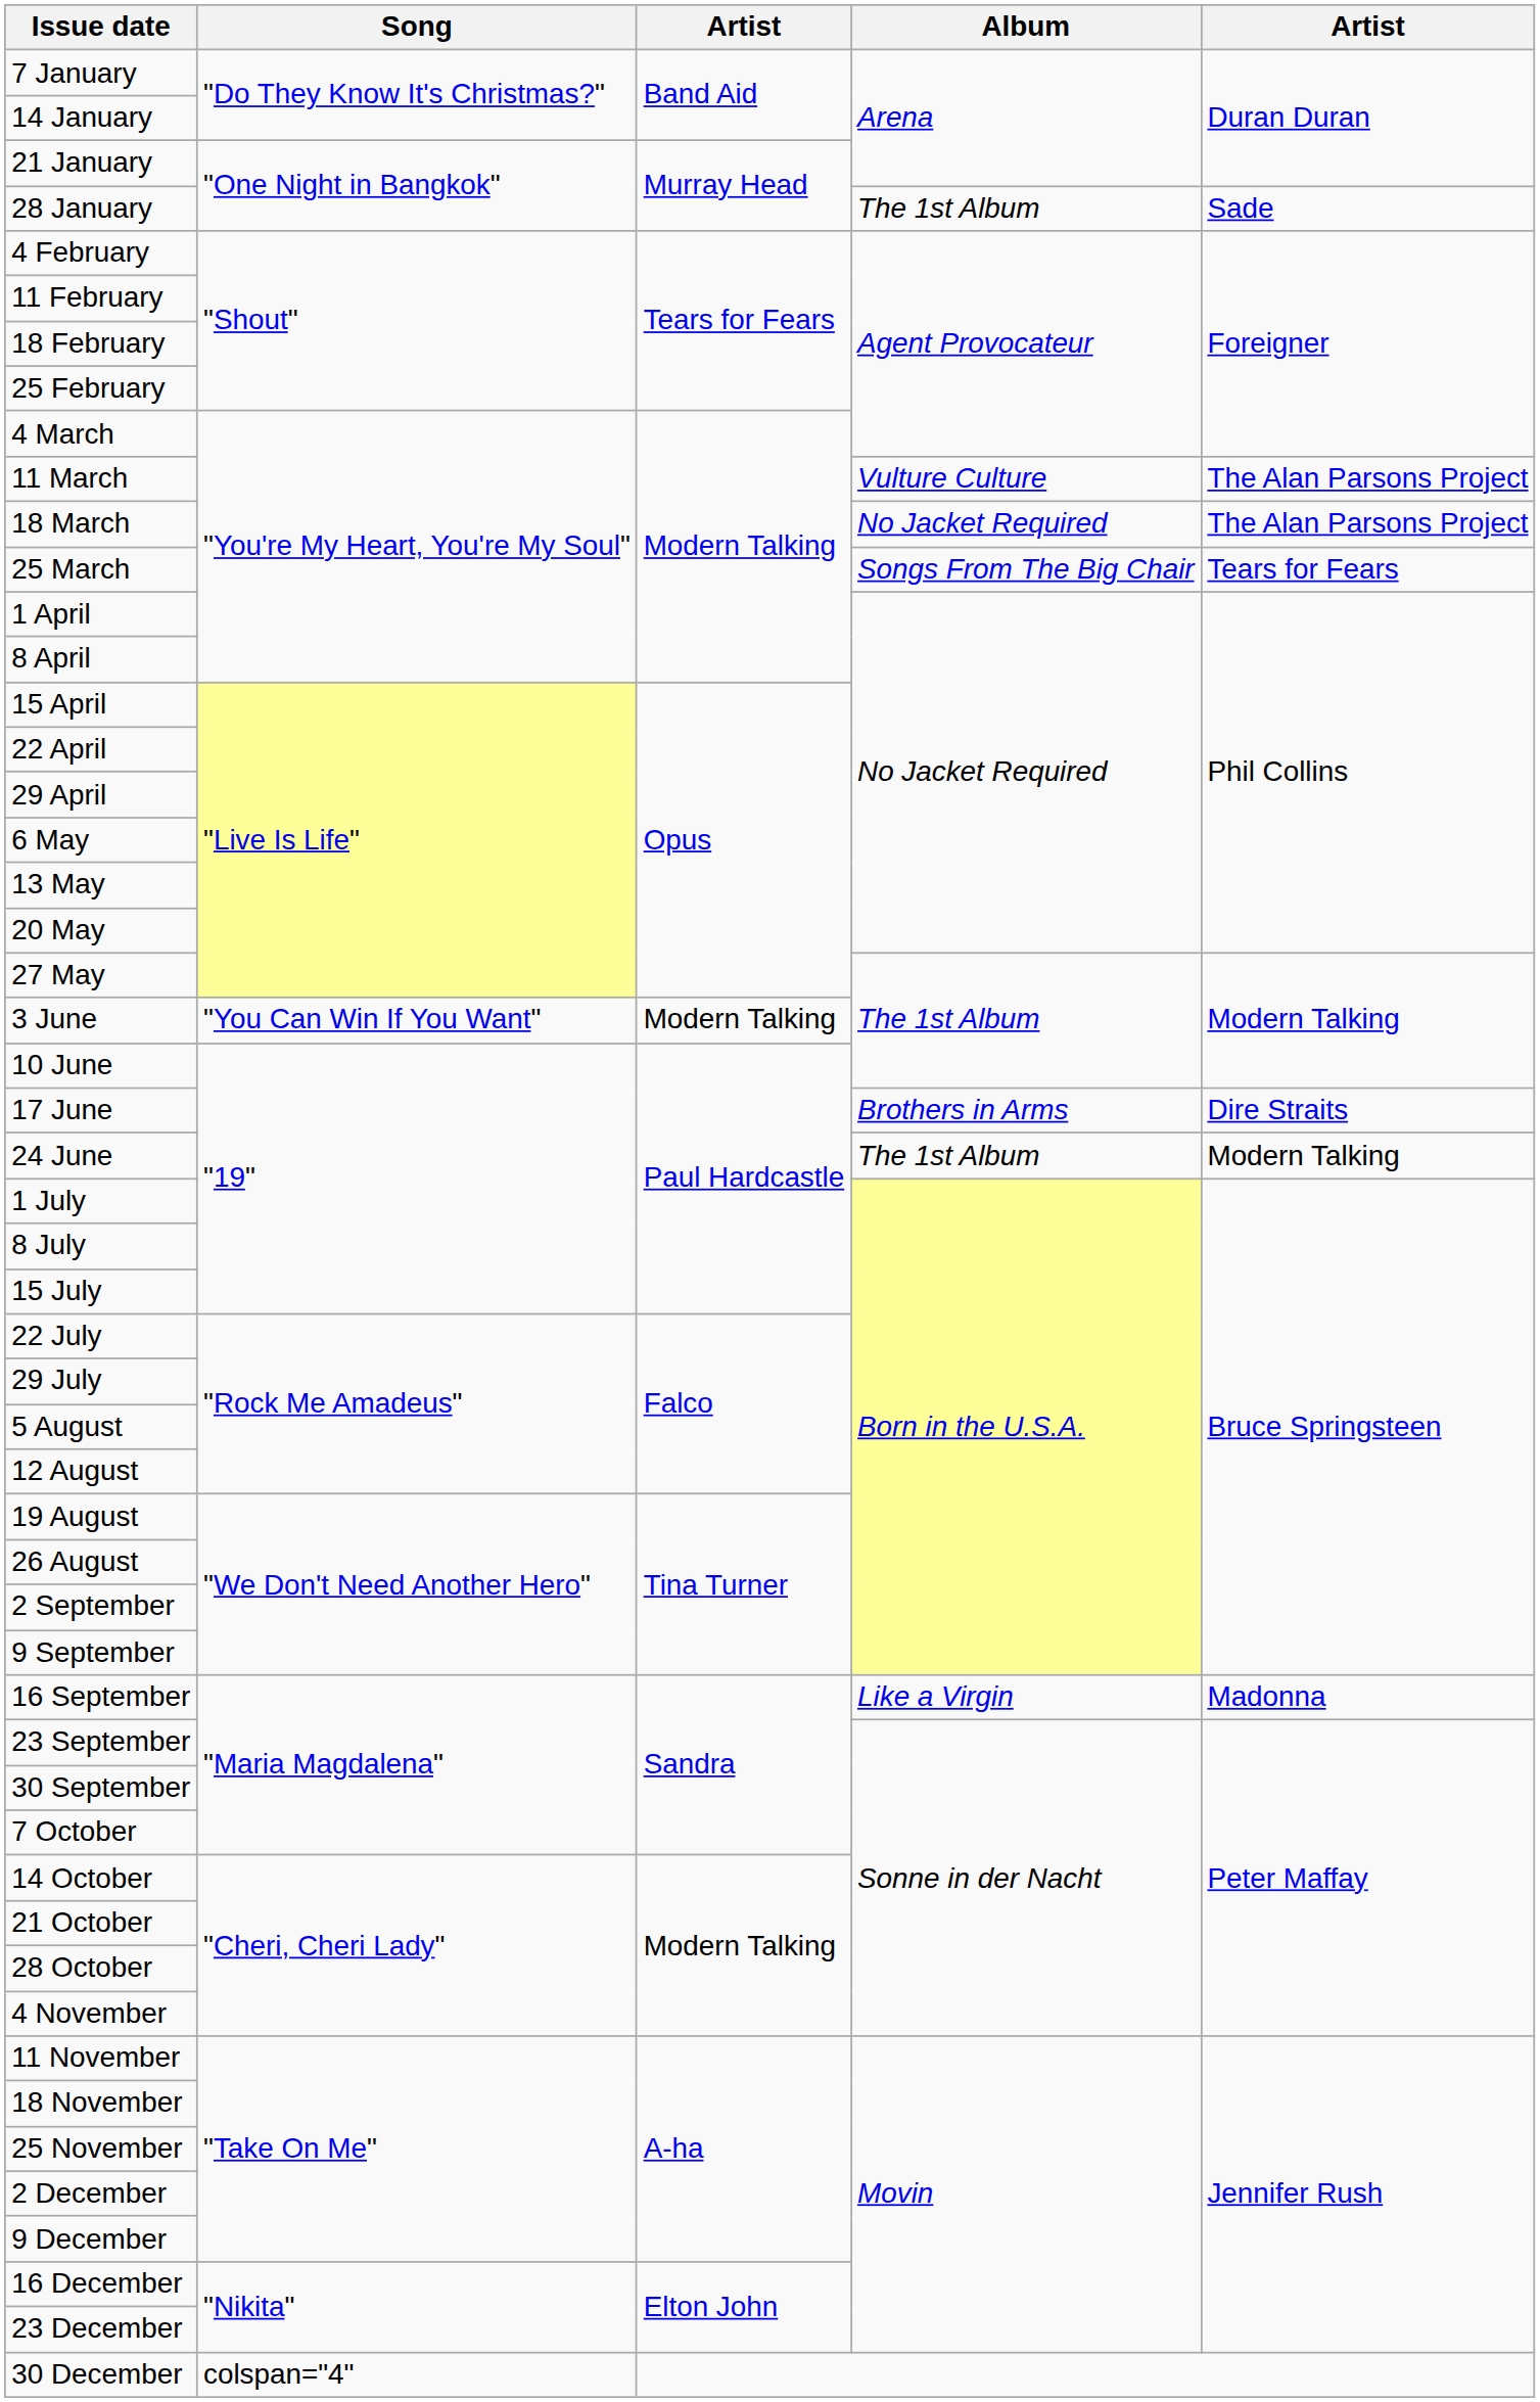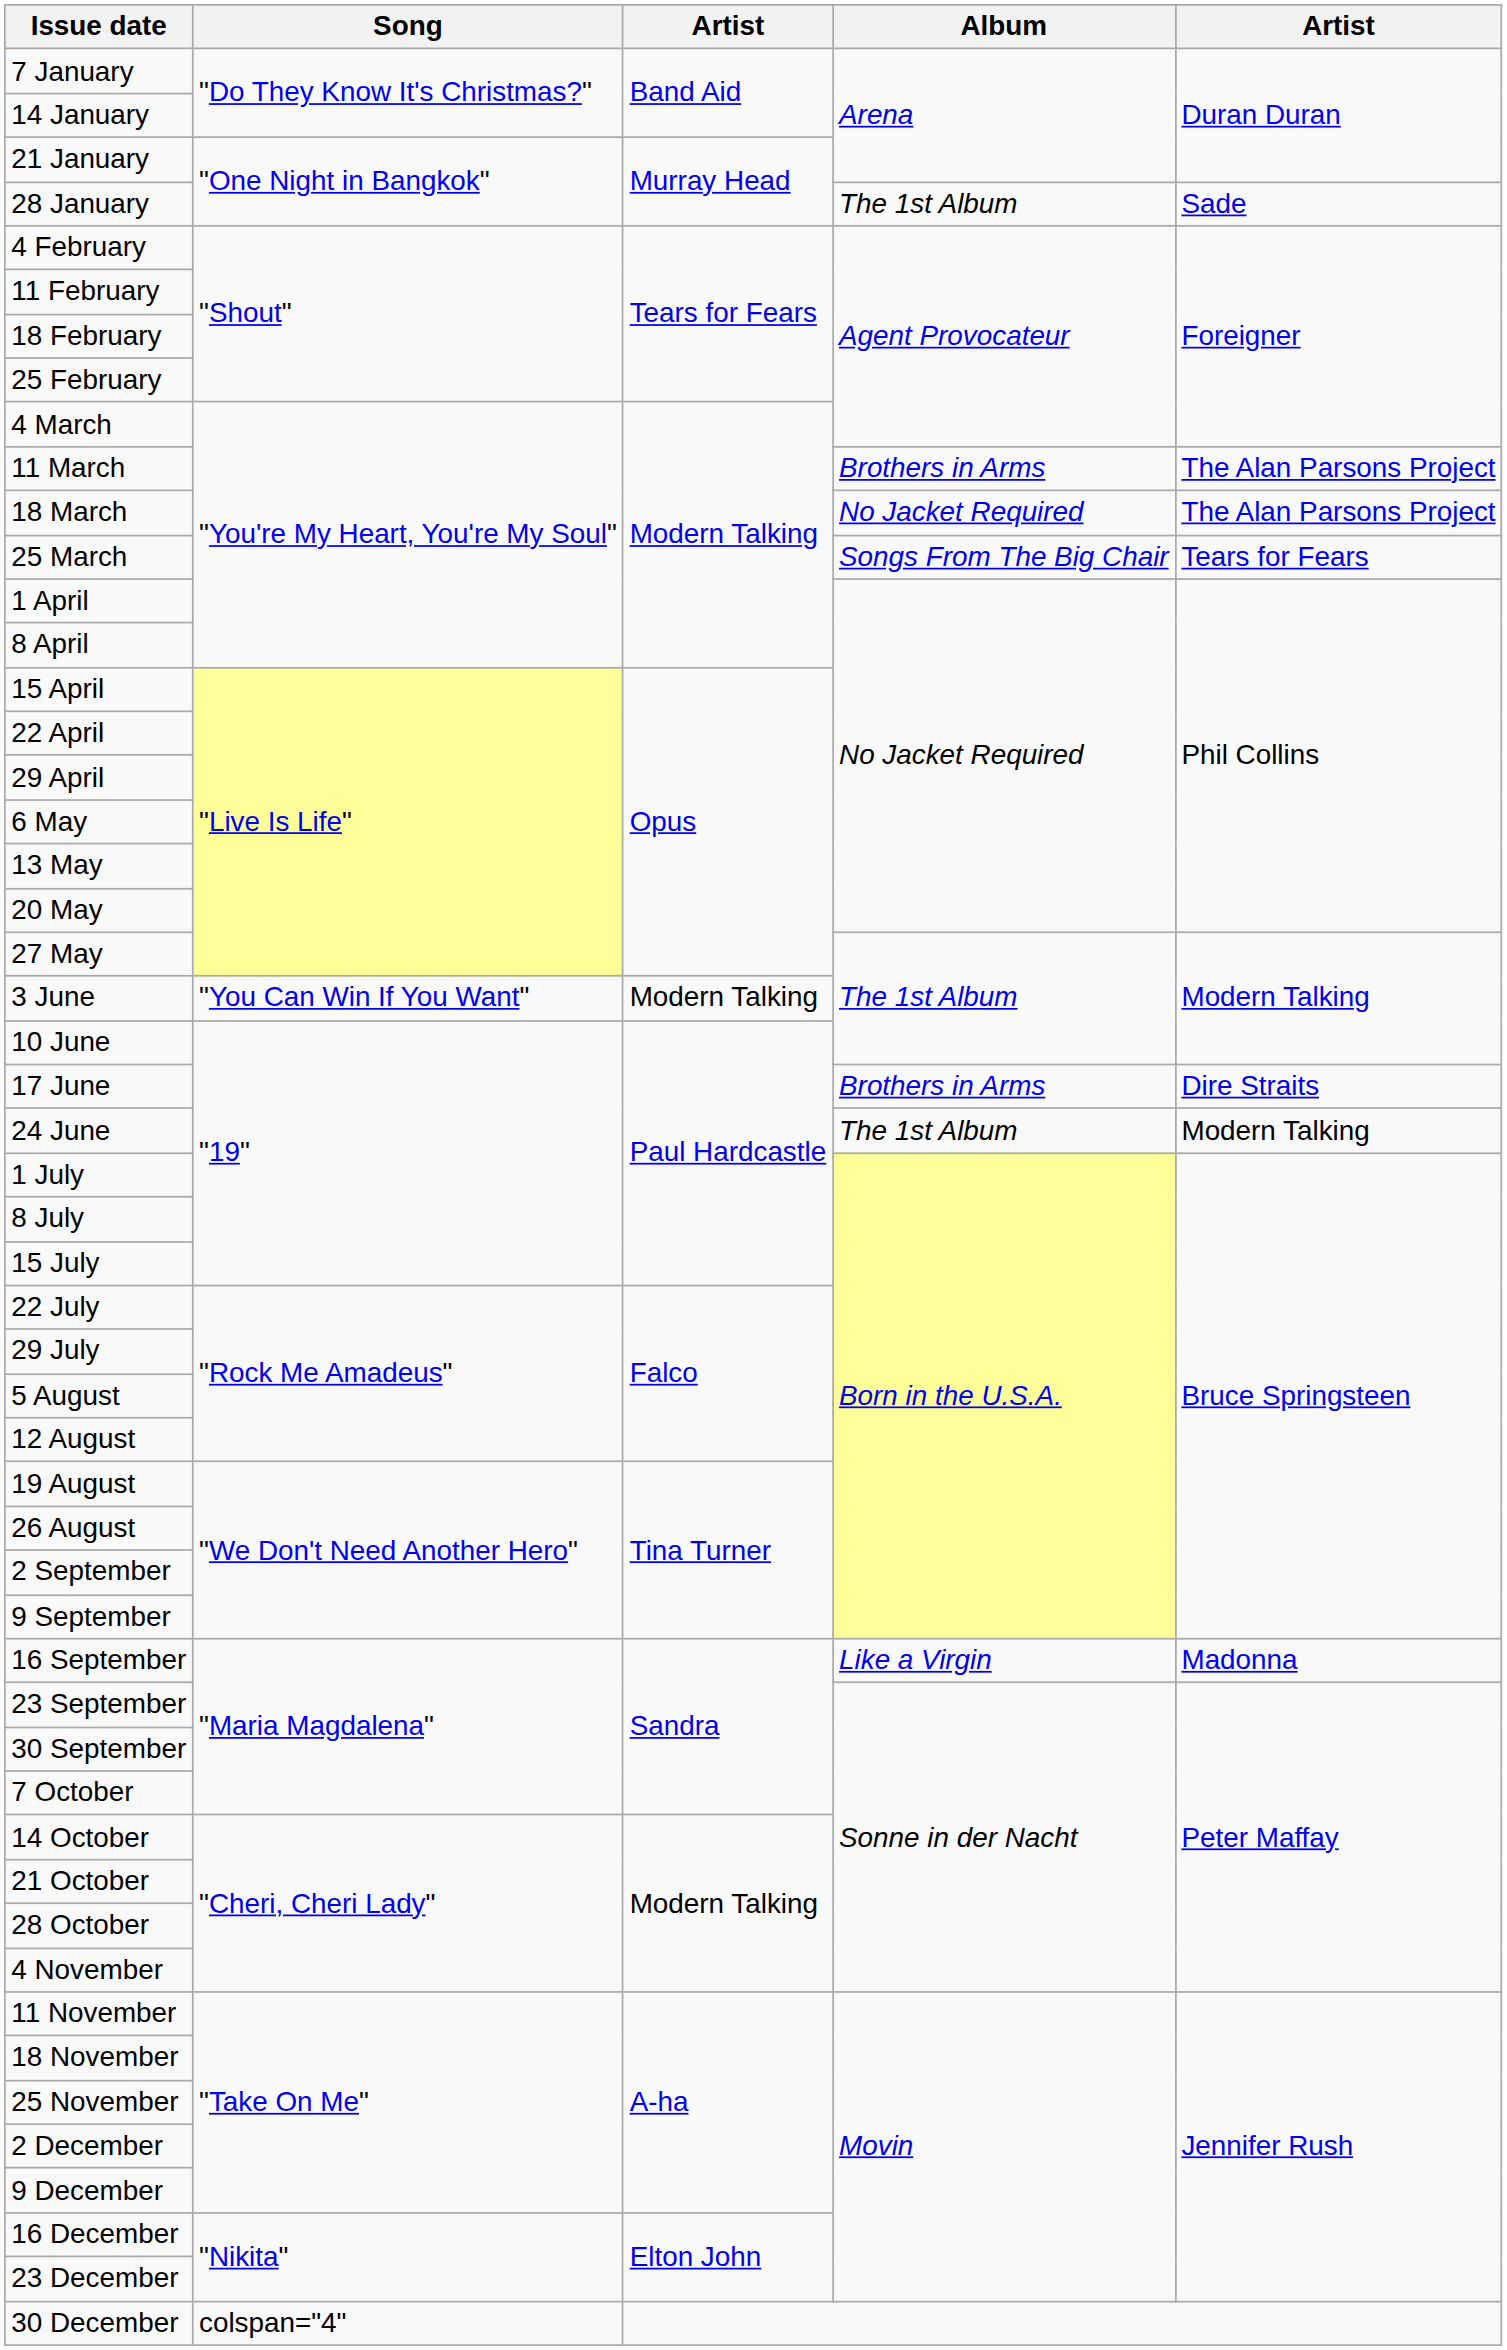11 March | Album: Vulture Culture -> Brothers in Arms
